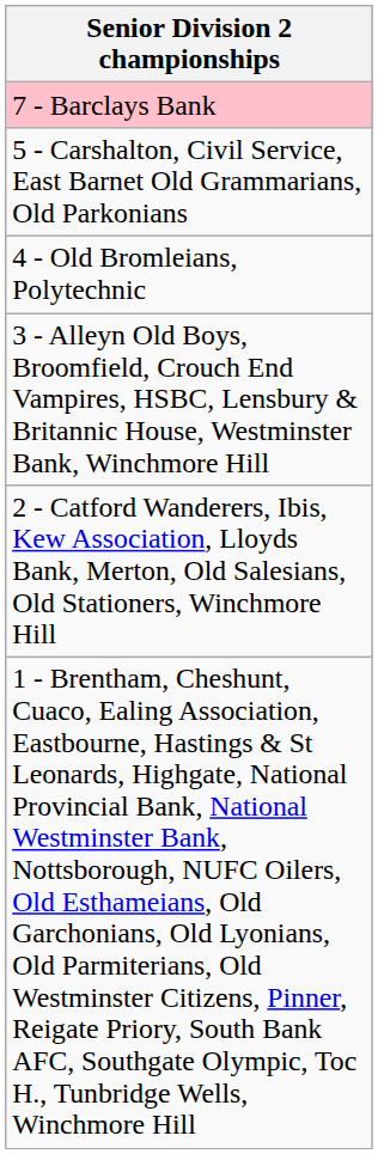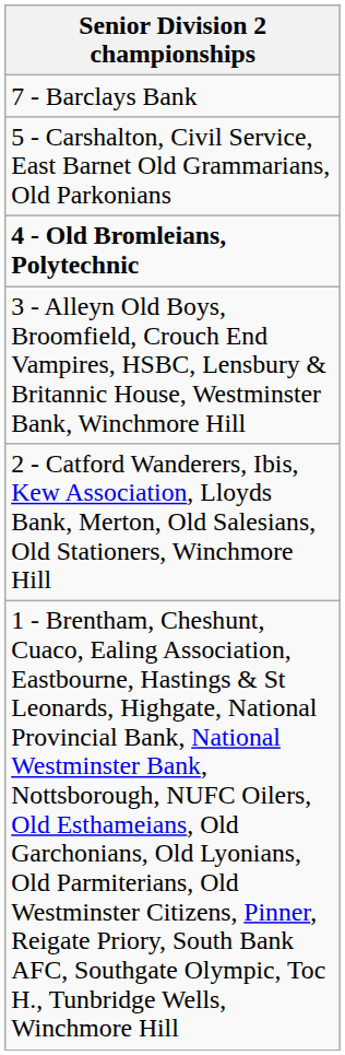row 2 | column 1: pink background -> no background
row 4 | column 1: normal -> bold
